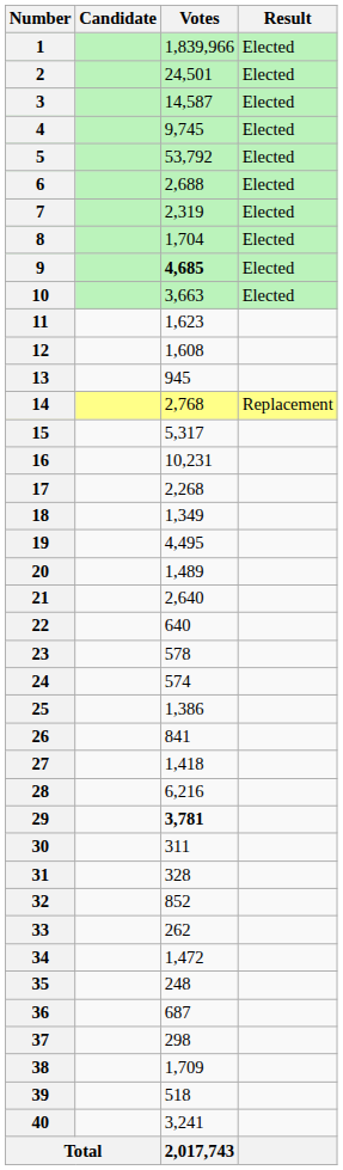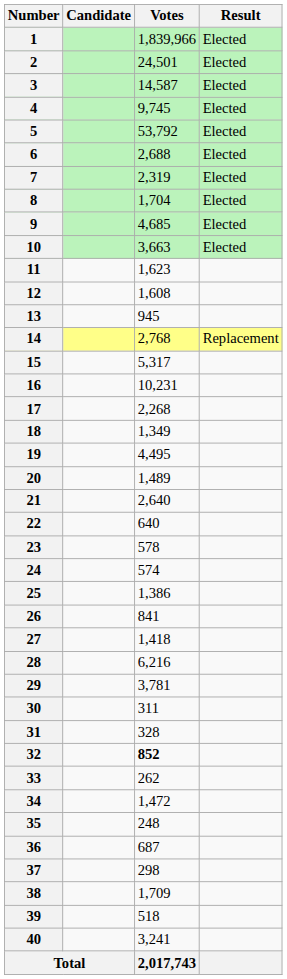9 | Votes: bold -> normal
29 | Votes: bold -> normal
32 | Votes: normal -> bold
